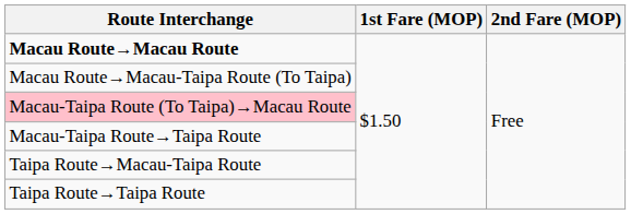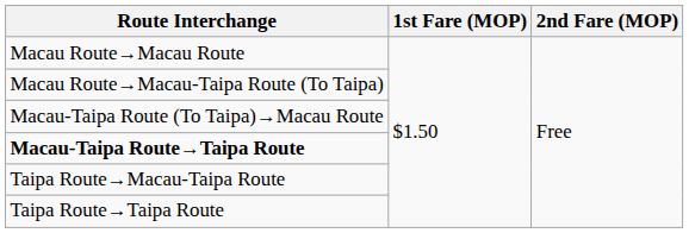Macau Route→Macau Route | Route Interchange: bold -> normal
Macau-Taipa Route (To Taipa)→Macau Route | Route Interchange: pink background -> no background
Macau-Taipa Route→Taipa Route | Route Interchange: normal -> bold
